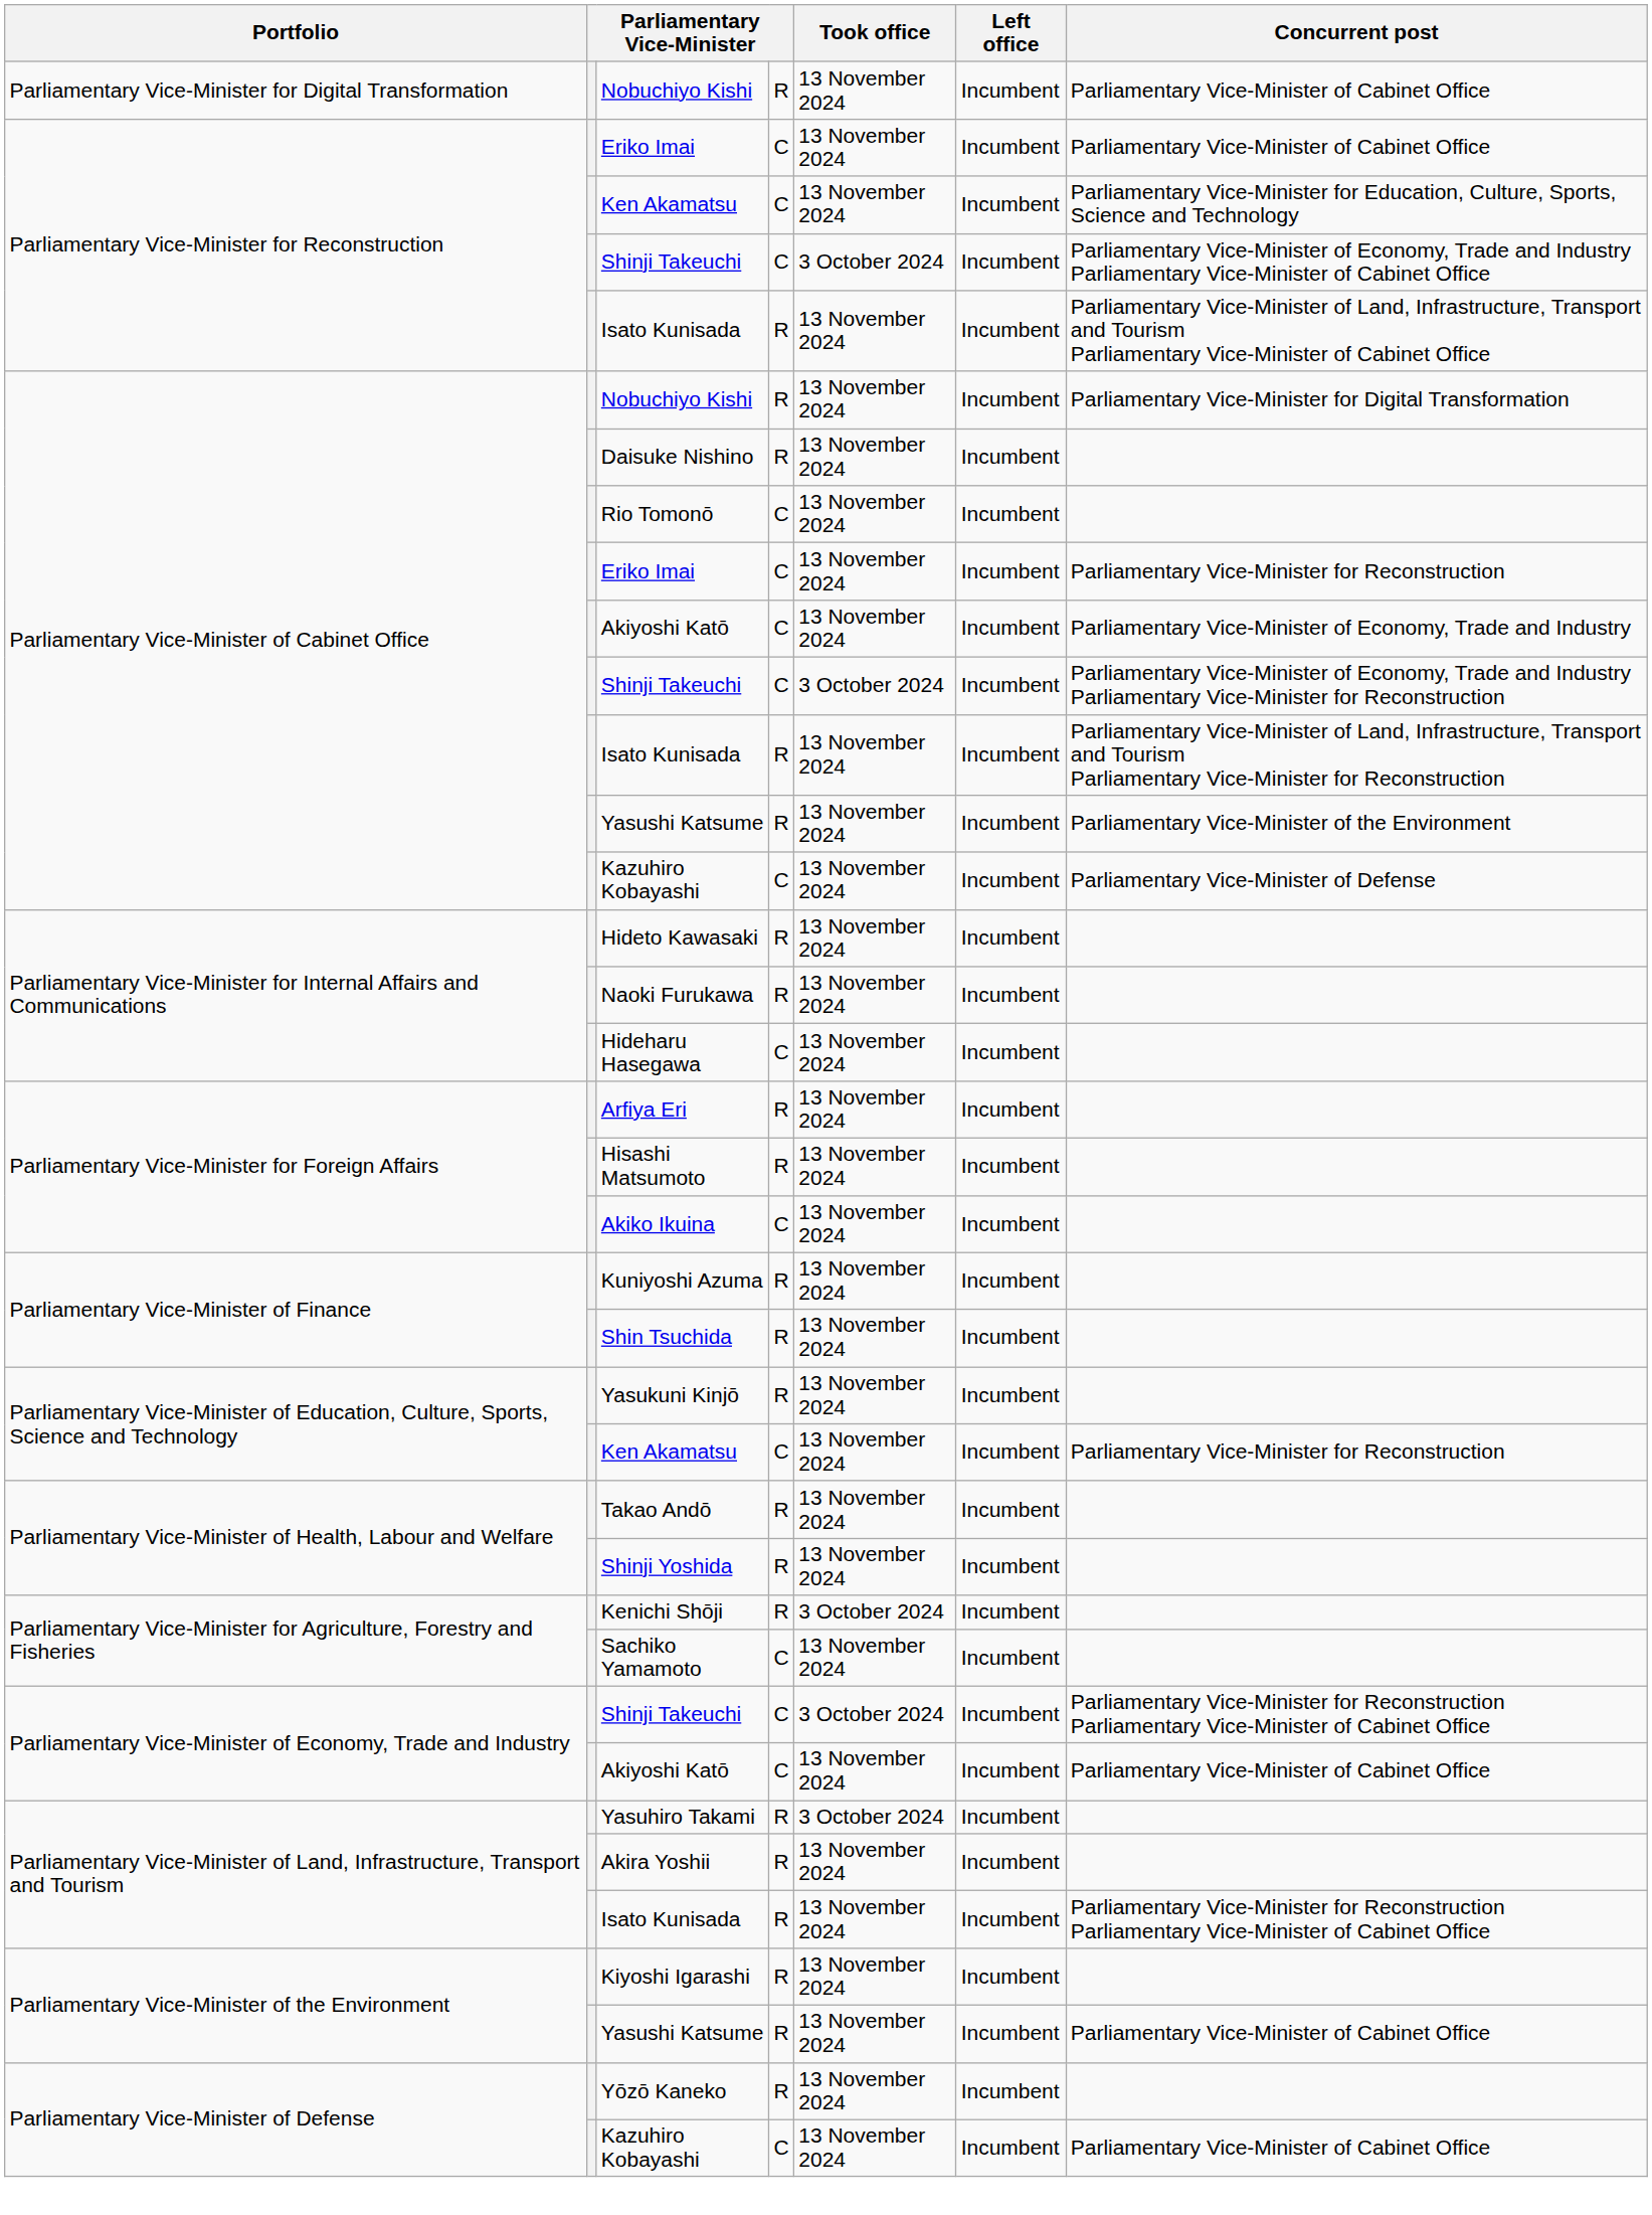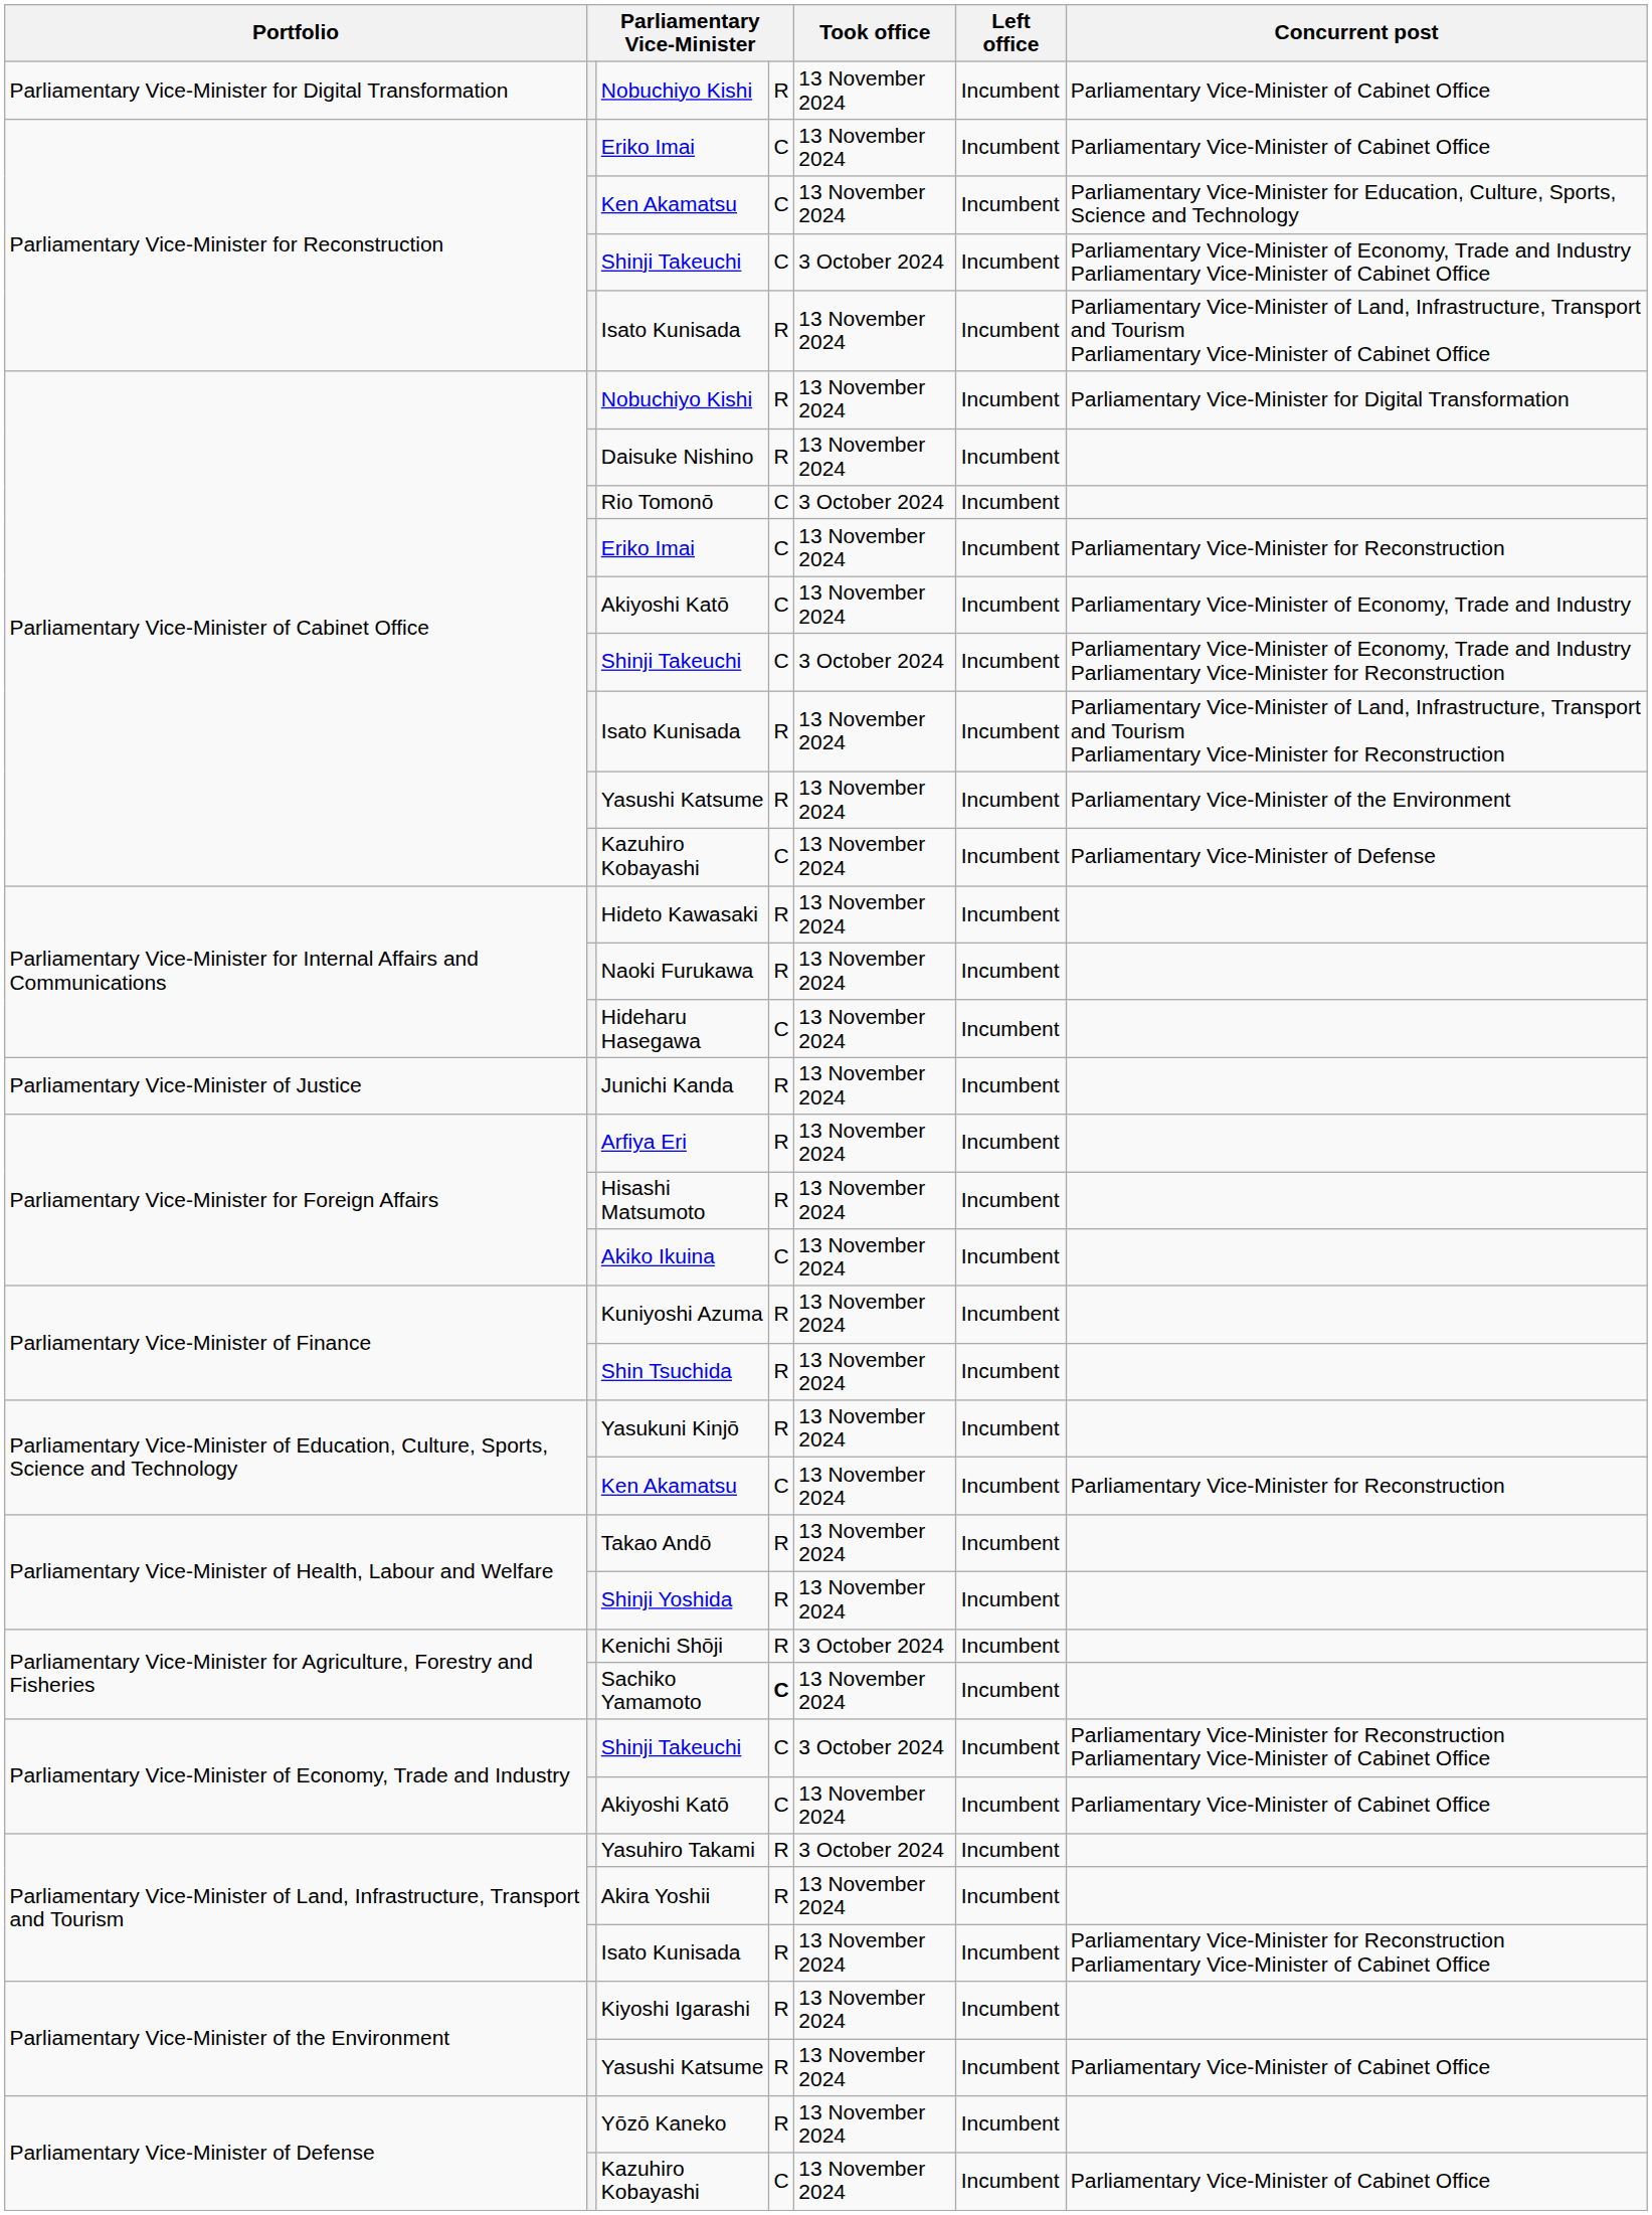Rio Tomonō | Took office: 13 November 2024 -> 3 October 2024
+ row: Parliamentary Vice-Minister of Justice | Junichi Kanda | R | 13 November 2024 | Incumbent
Sachiko Yamamoto | column 4: normal -> bold
